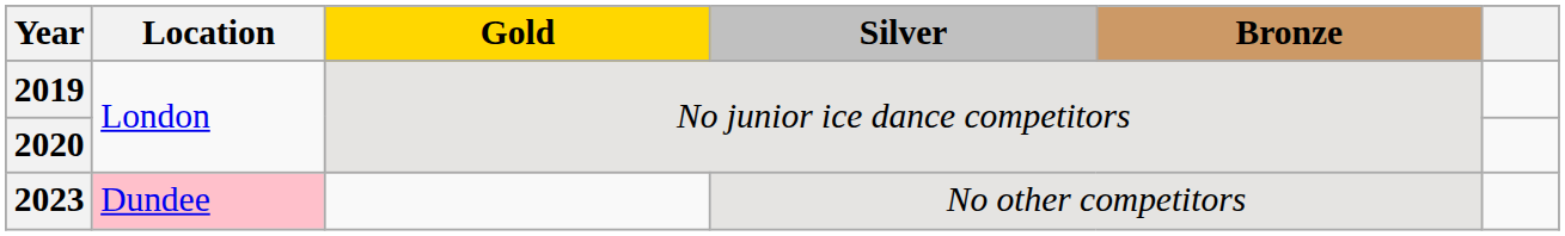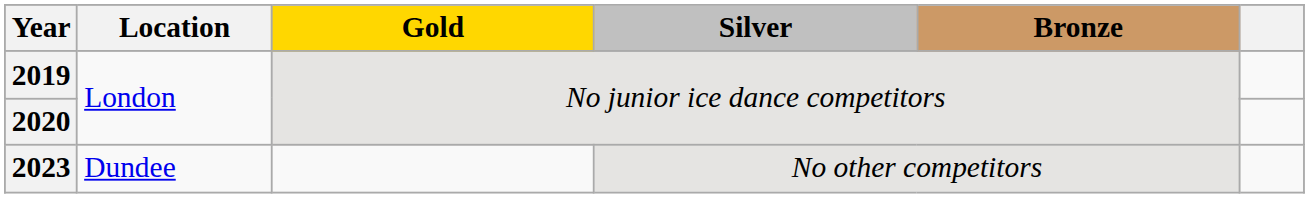2023 | Location: pink background -> no background
